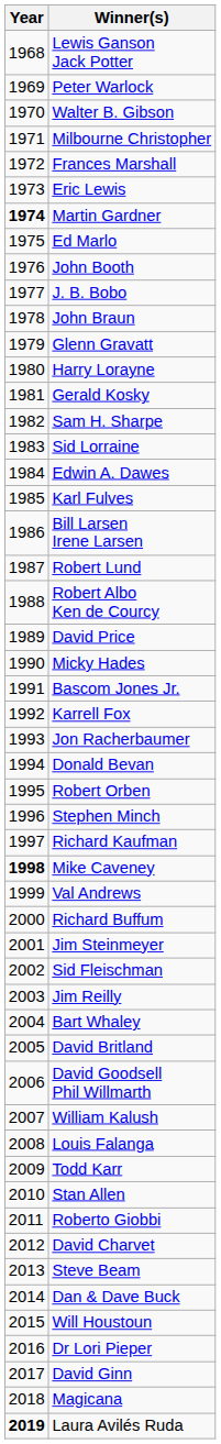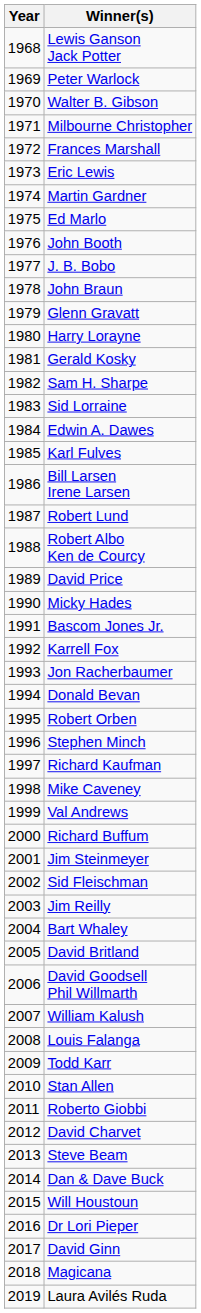Martin Gardner | Year: bold -> normal
Mike Caveney | Year: bold -> normal
Laura Avilés Ruda | Year: bold -> normal
